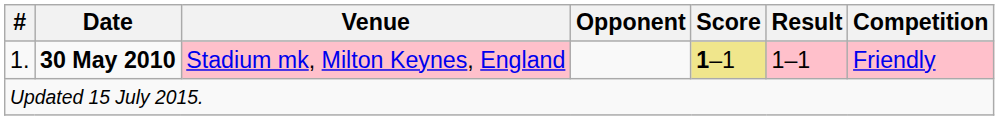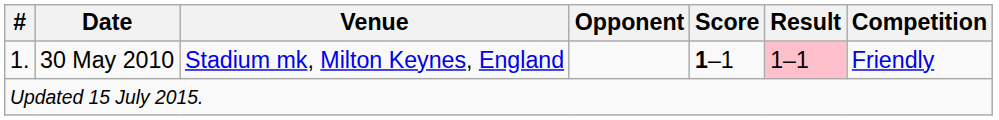1. | Date: bold -> normal
1. | Venue: pink background -> no background
1. | Score: khaki background -> no background
1. | Competition: pink background -> no background
